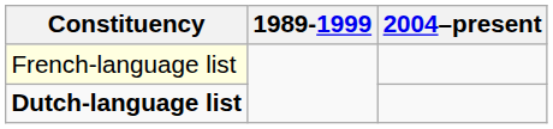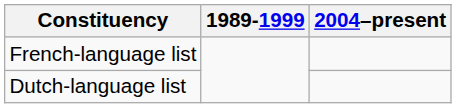French-language list | Constituency: lightyellow background -> no background
Dutch-language list | Constituency: bold -> normal
